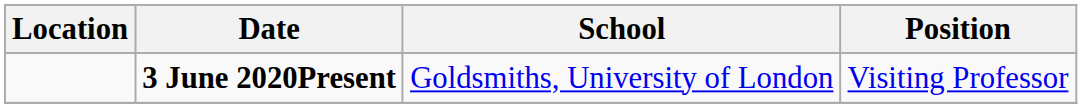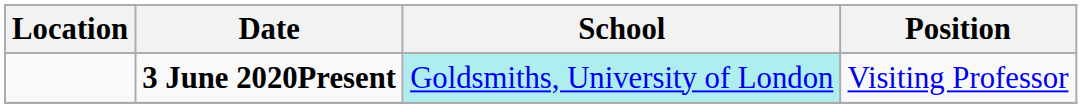3 June 2020Present | School: no background -> paleturquoise background
